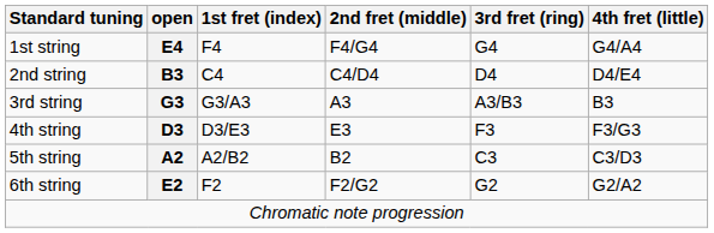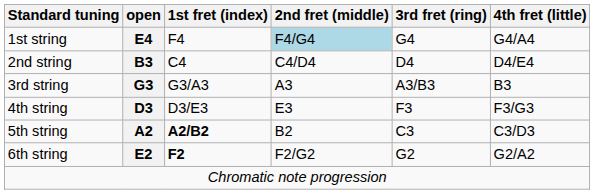1st string | 2nd fret (middle): no background -> lightblue background
5th string | 1st fret (index): normal -> bold
6th string | 1st fret (index): normal -> bold
